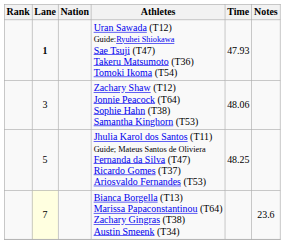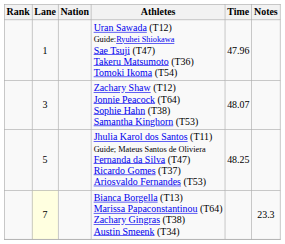row 2 | Lane: bold -> normal
row 2 | Time: 47.93 -> 47.96
row 3 | Time: 48.06 -> 48.07
row 5 | Notes: 23.6 -> 23.3
